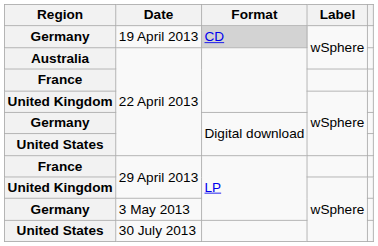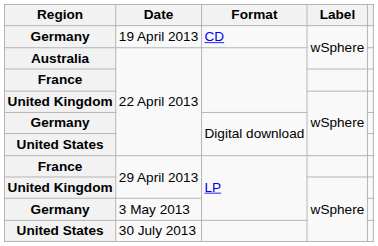Germany / 19 April 2013 | Format: lightgrey background -> no background
